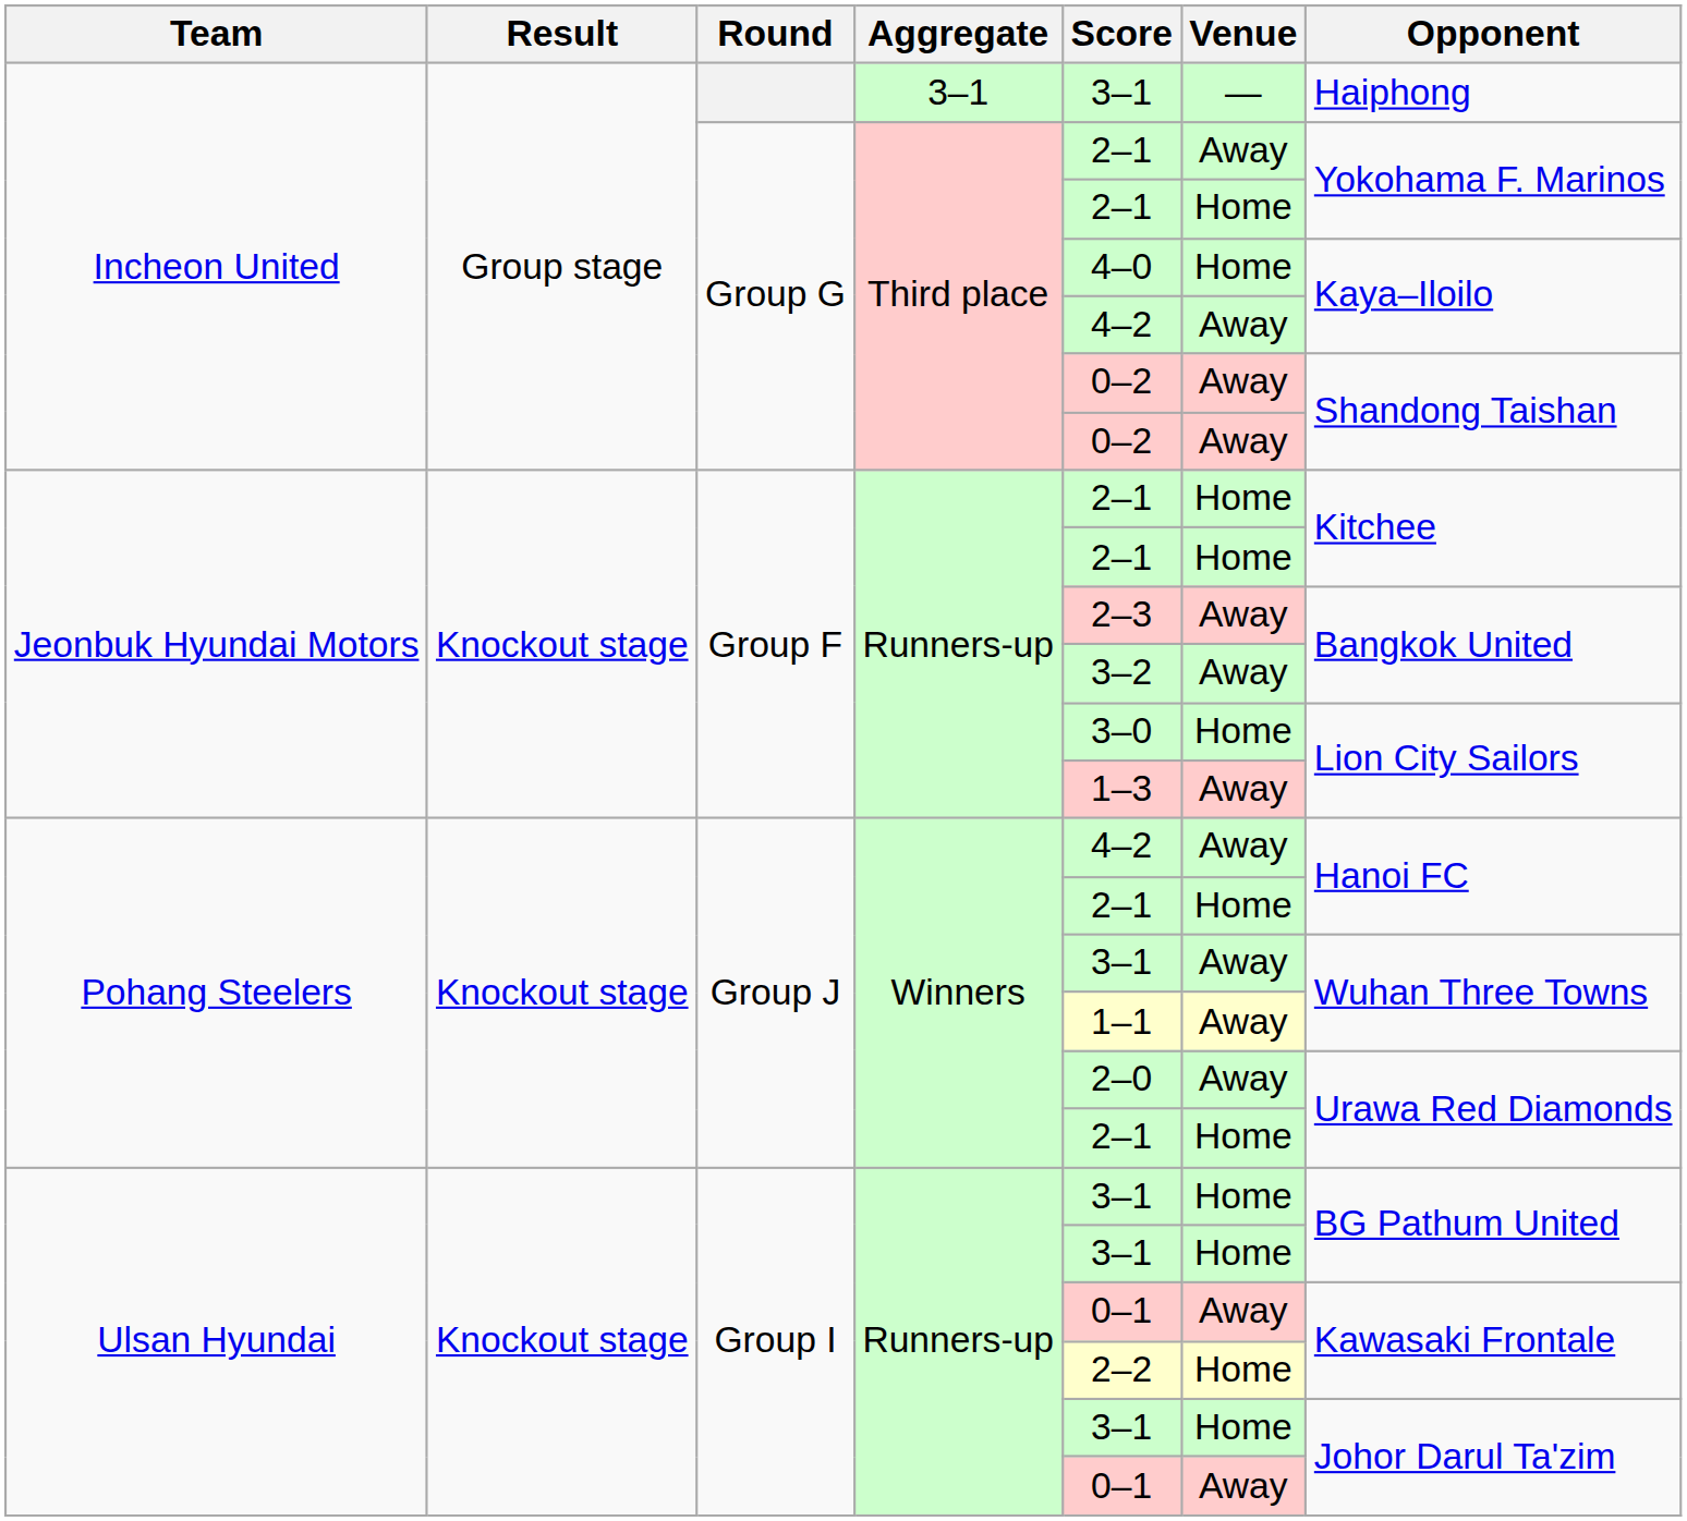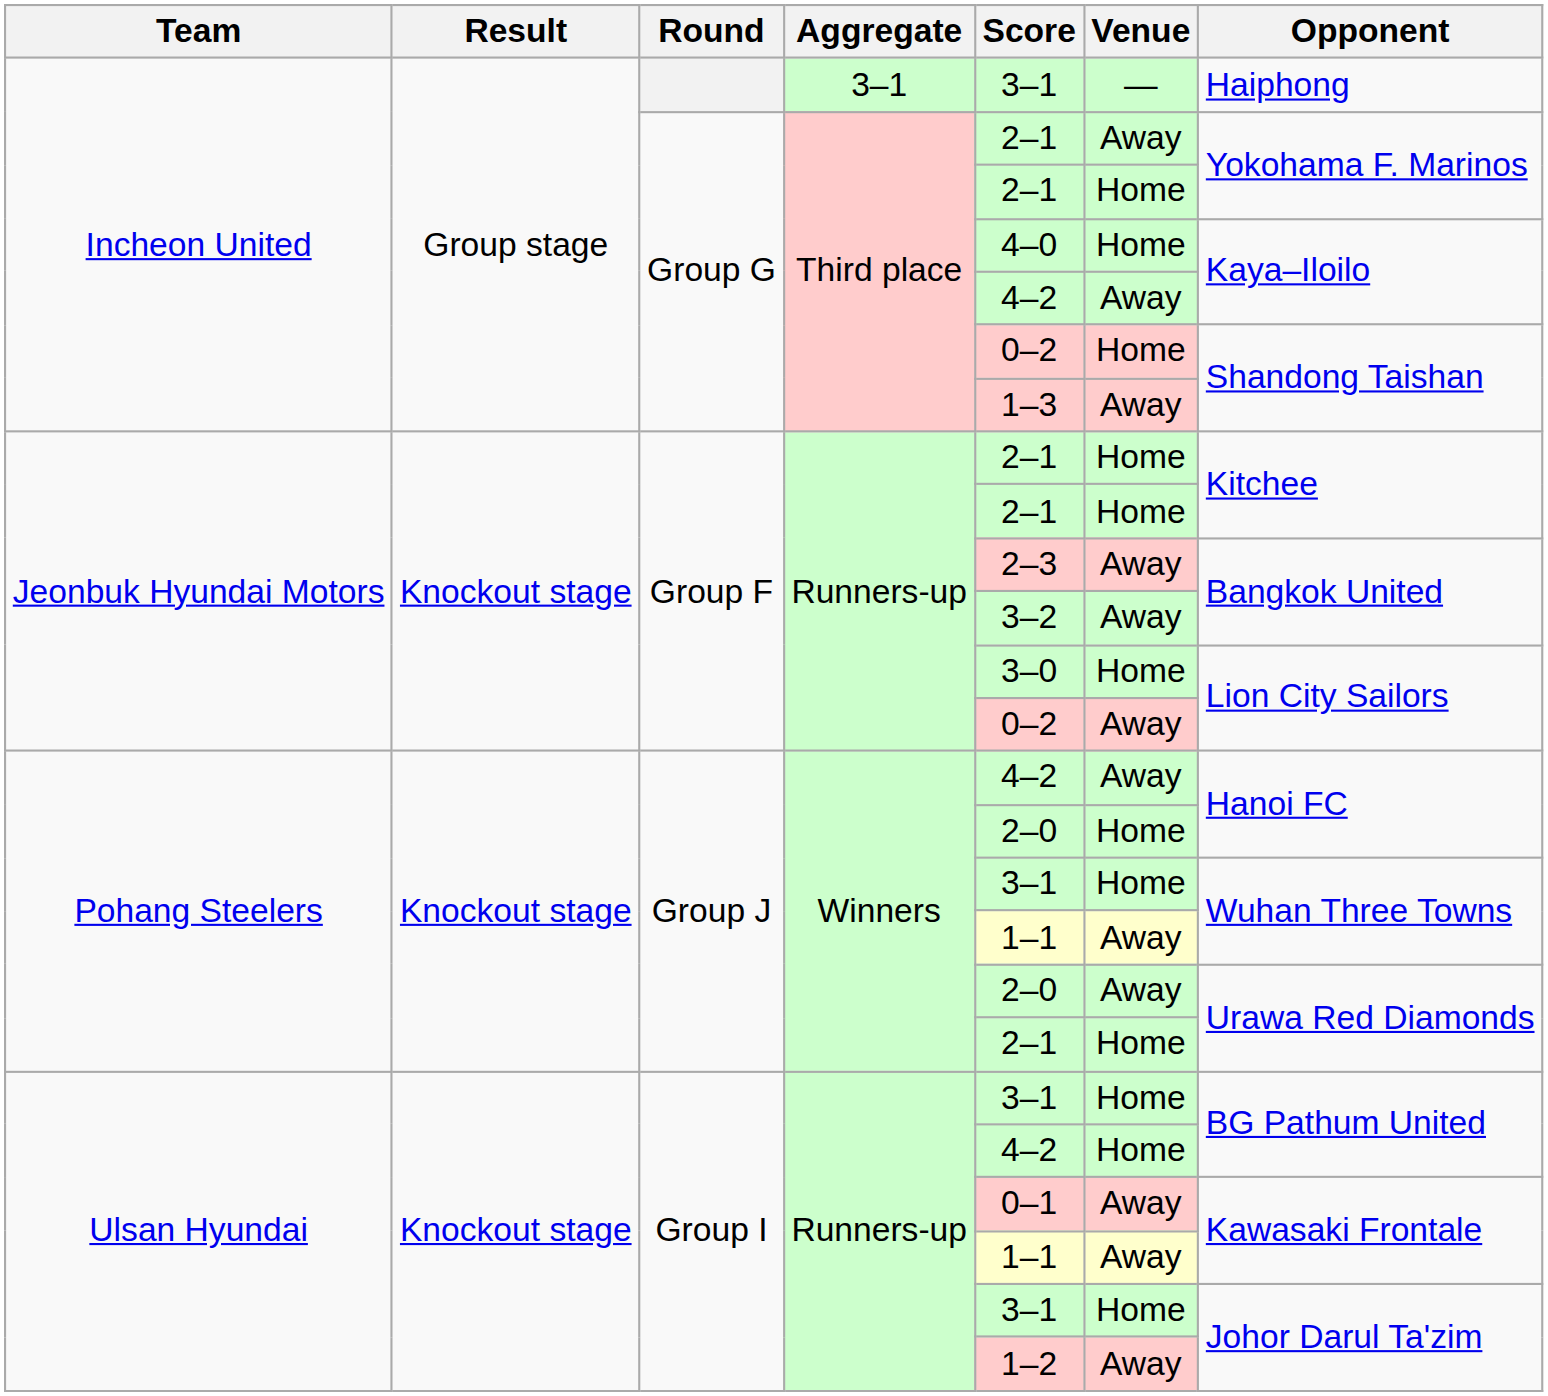row 7 | Venue: Away -> Home
row 8 | Score: 0–2 -> 1–3
row 14 | Score: 1–3 -> 0–2
row 16 | Score: 2–1 -> 2–0
row 17 | Venue: Away -> Home
row 22 | Score: 3–1 -> 4–2
row 24 | Score: 2–2 -> 1–1
row 24 | Venue: Home -> Away
row 26 | Score: 0–1 -> 1–2
